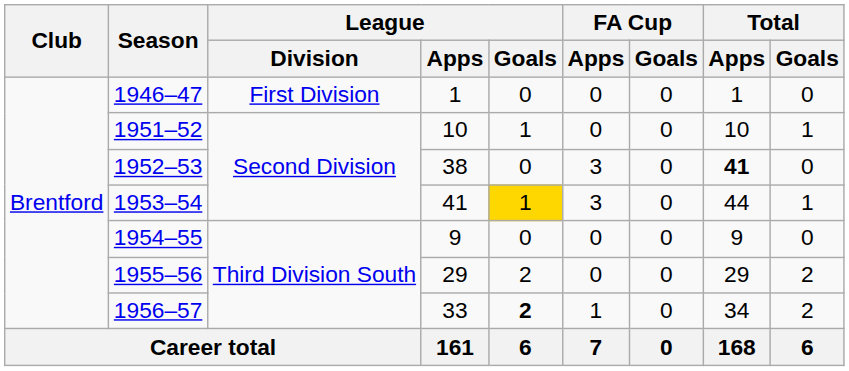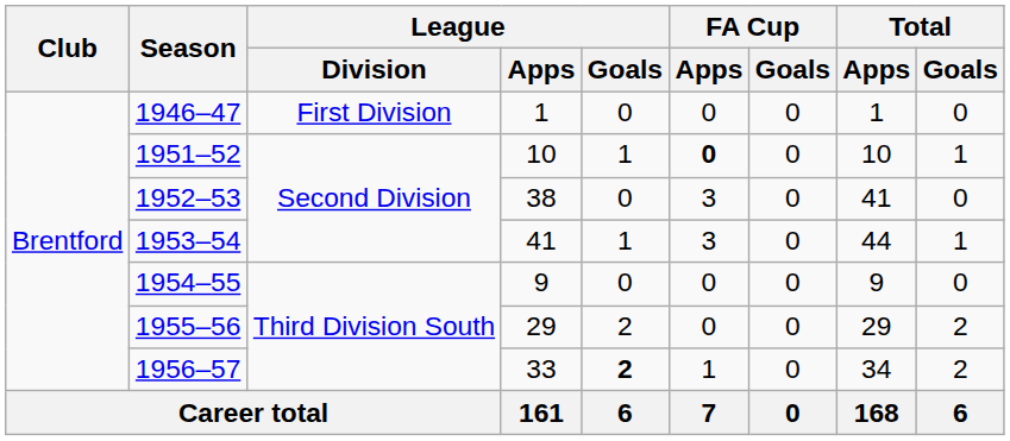1951–52 | FA Cup / Apps: normal -> bold
1952–53 | Total / Apps: bold -> normal
1953–54 | League / Goals: gold background -> no background
